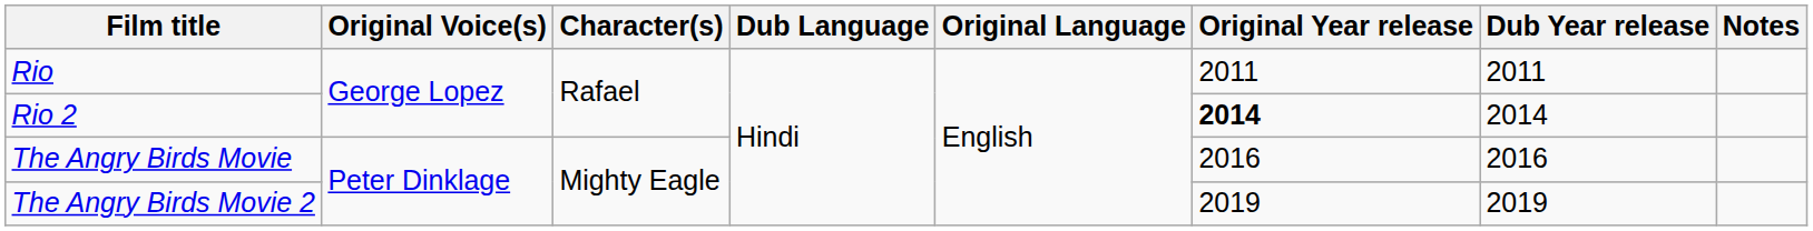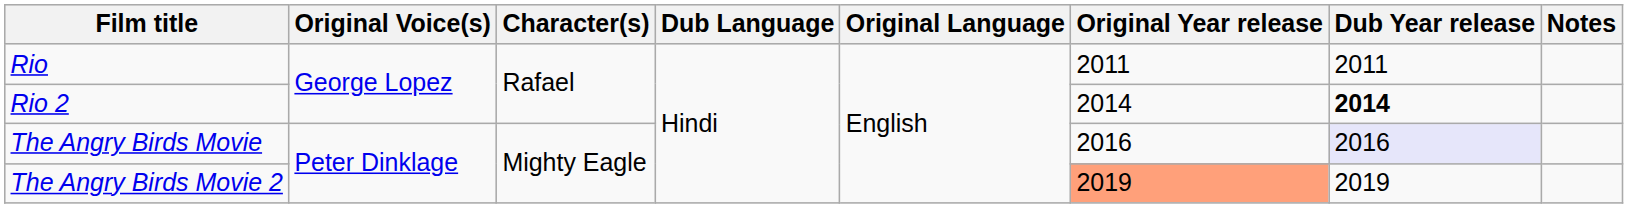Rio 2 | Original Year release: bold -> normal
Rio 2 | Dub Year release: normal -> bold
The Angry Birds Movie | Dub Year release: no background -> lavender background
The Angry Birds Movie 2 | Original Year release: no background -> lightsalmon background
